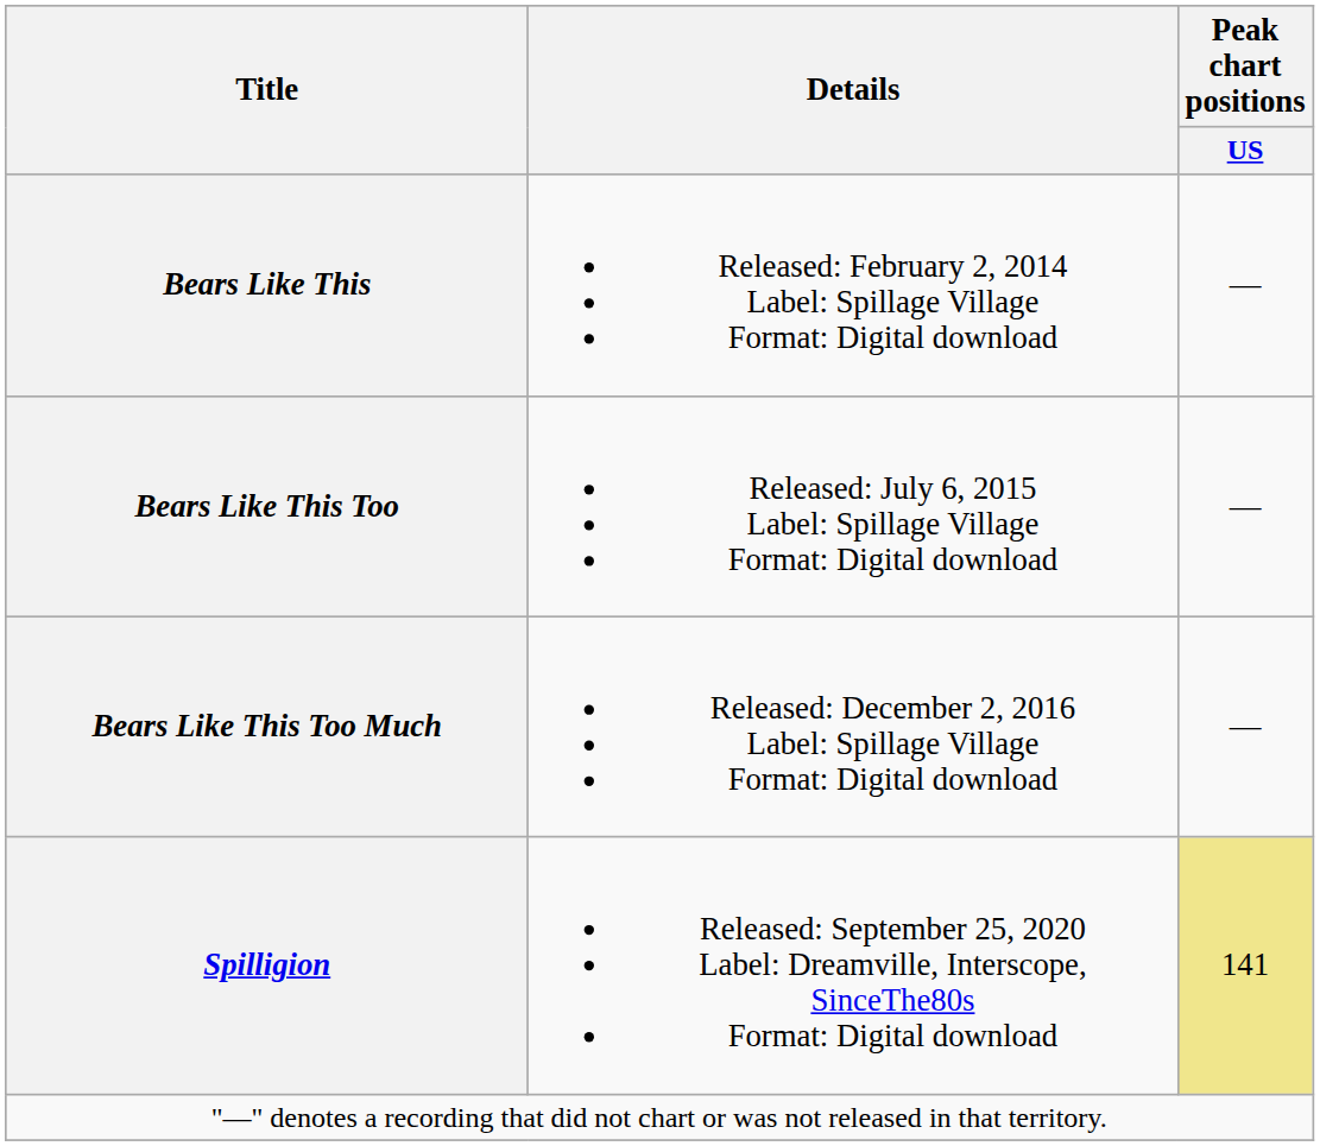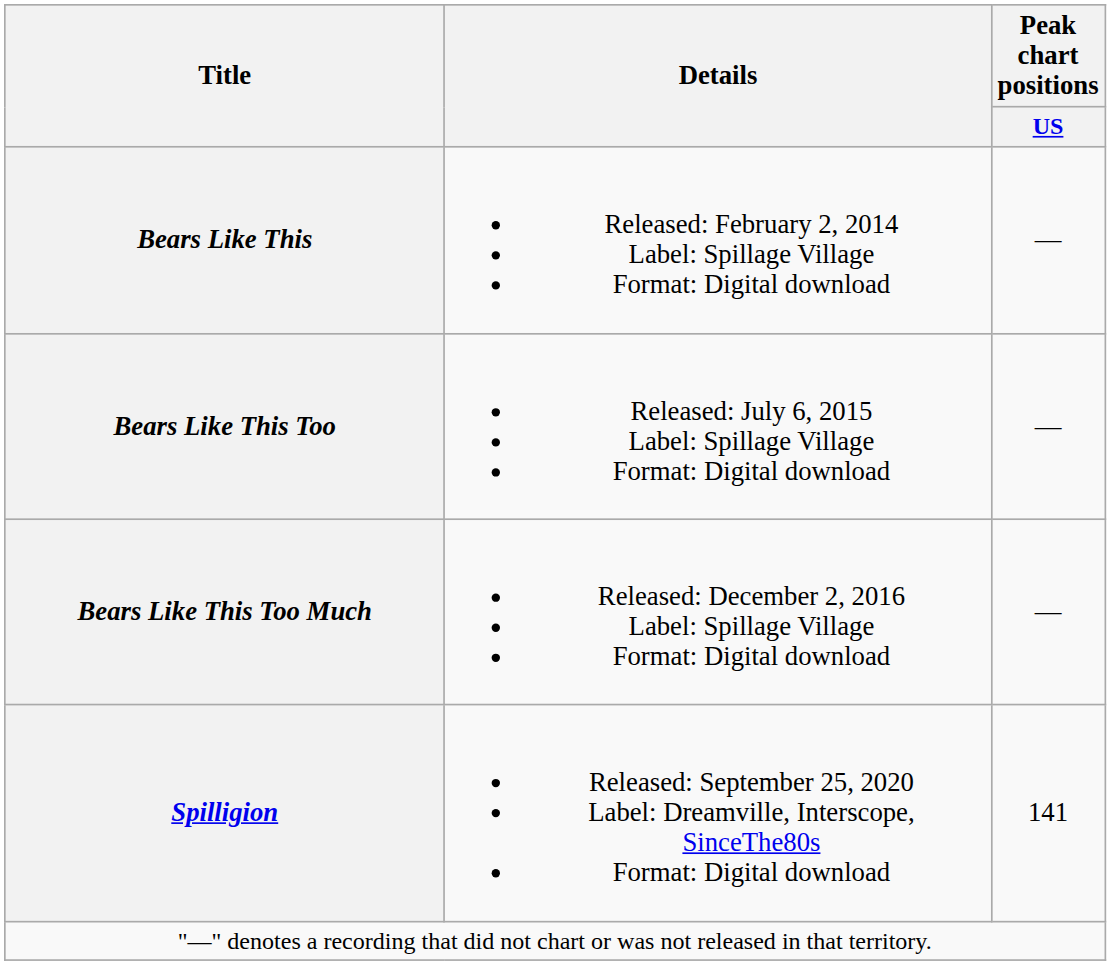Spilligion | Peak chart positions / US: khaki background -> no background
